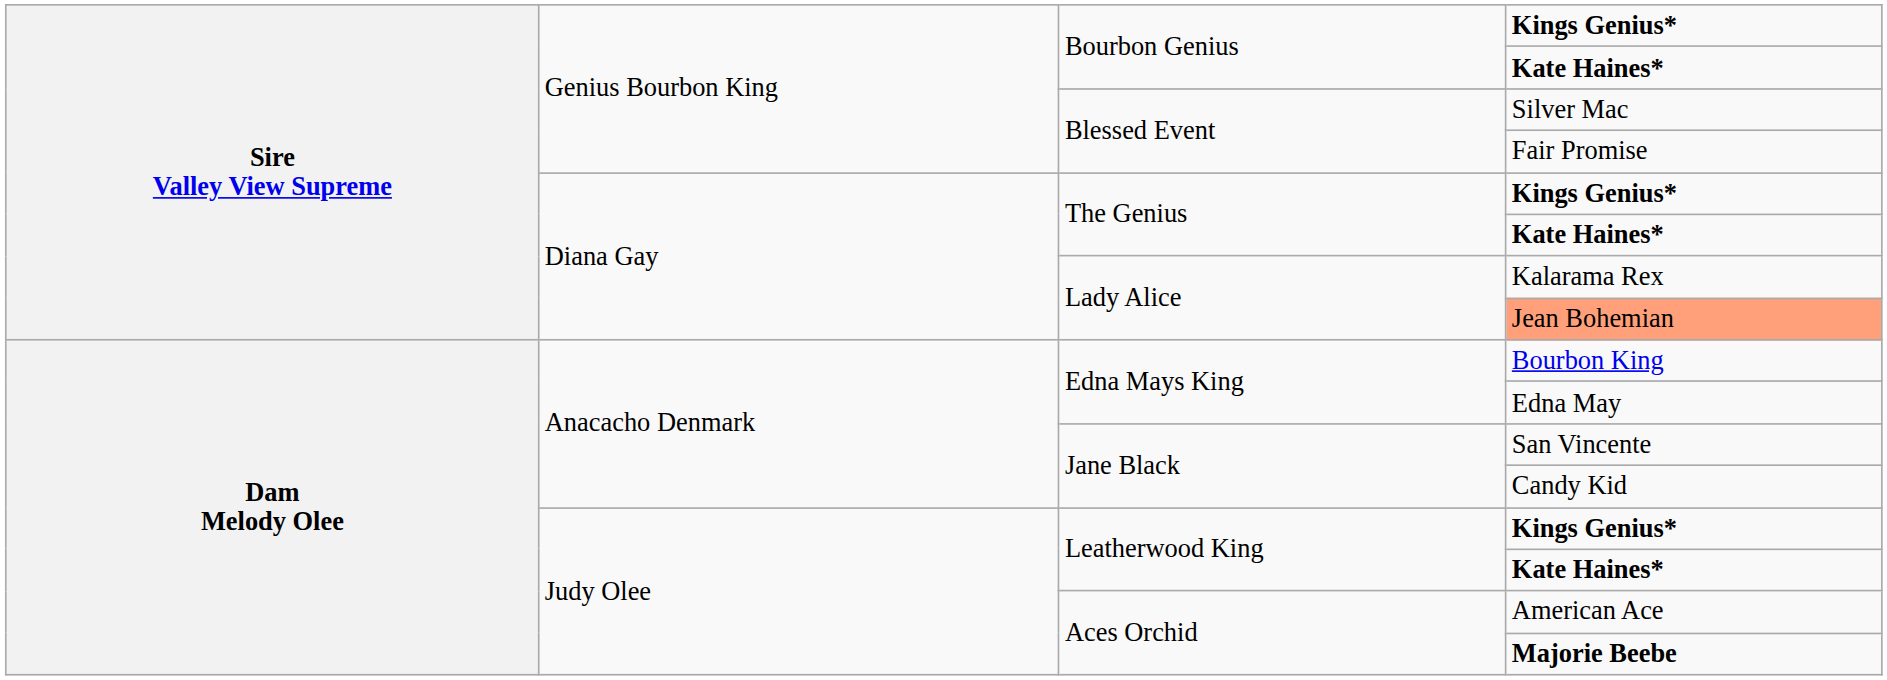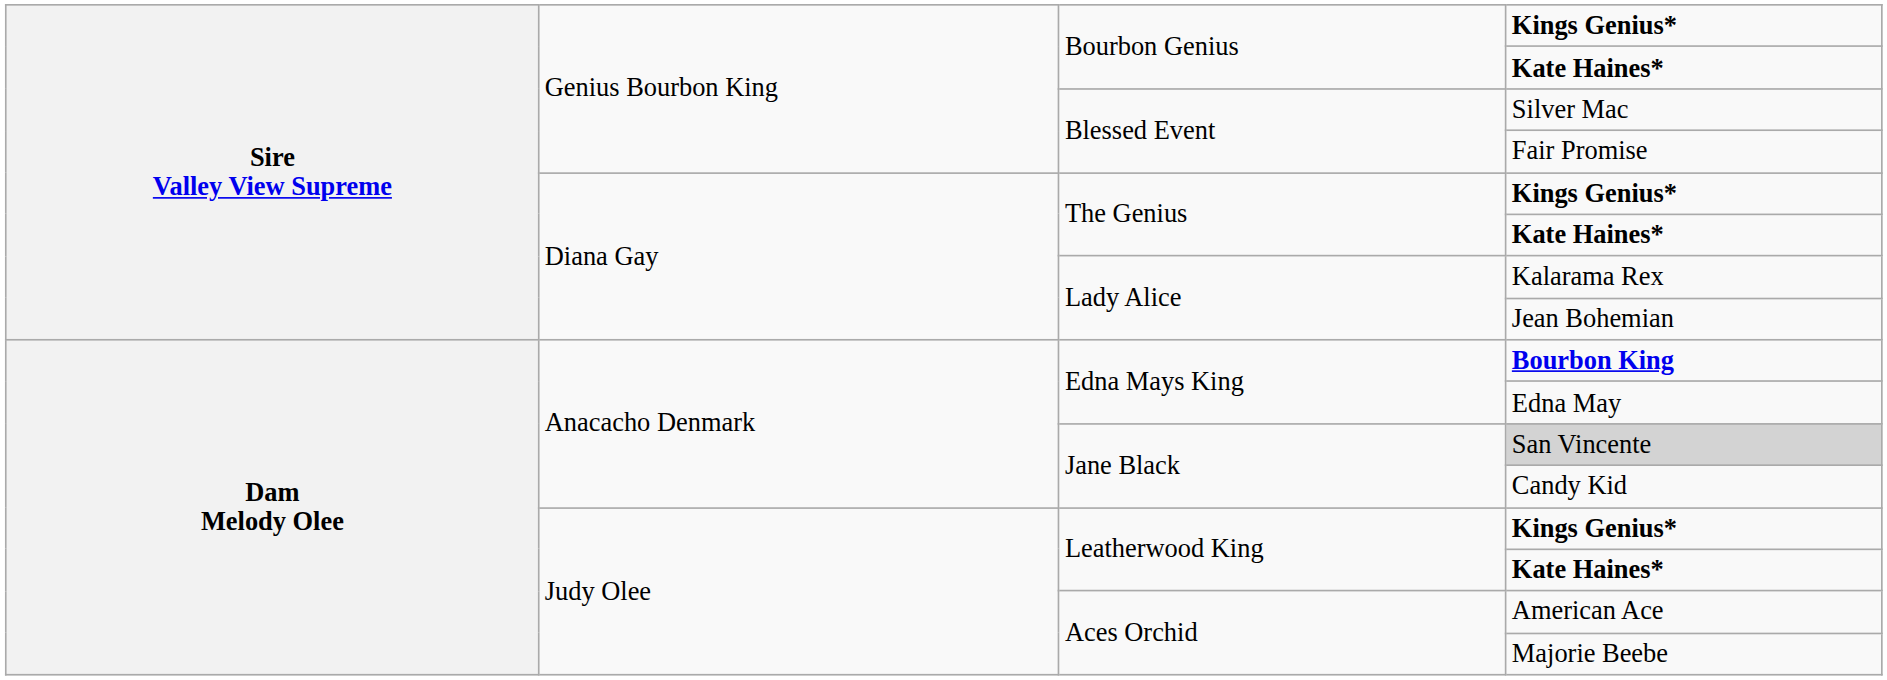Jean Bohemian | column 4: lightsalmon background -> no background
Bourbon King | column 4: normal -> bold
San Vincente | column 4: no background -> lightgrey background
Majorie Beebe | column 4: bold -> normal
